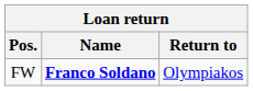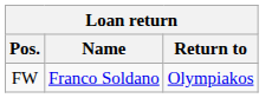FW | Name: bold -> normal
